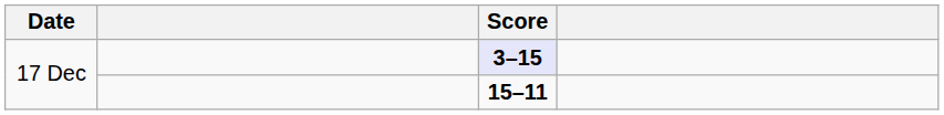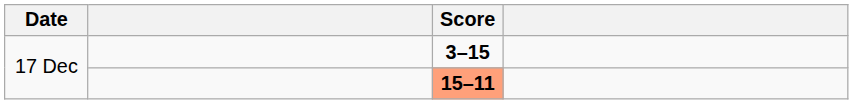3–15 | Score: lavender background -> no background
15–11 | Score: no background -> lightsalmon background
